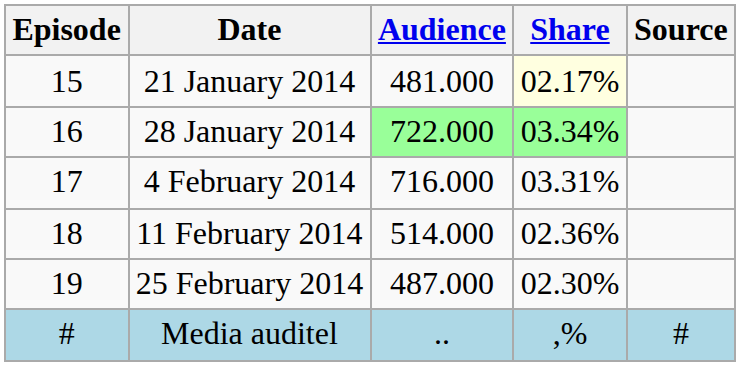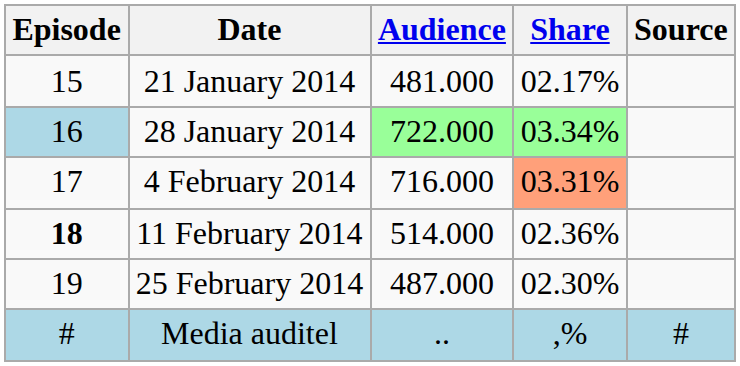21 January 2014 | Share: lightyellow background -> no background
28 January 2014 | Episode: no background -> lightblue background
4 February 2014 | Share: no background -> lightsalmon background
11 February 2014 | Episode: normal -> bold
